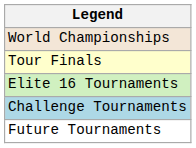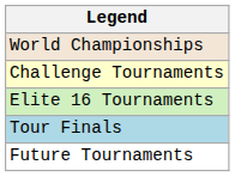row 3 | column 1: Tour Finals -> Challenge Tournaments
row 5 | column 1: Challenge Tournaments -> Tour Finals
